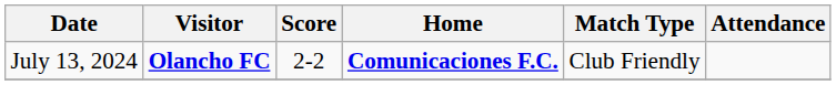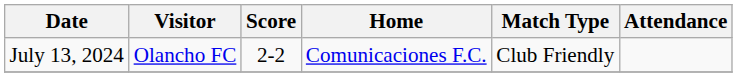July 13, 2024 | Visitor: bold -> normal
July 13, 2024 | Home: bold -> normal
